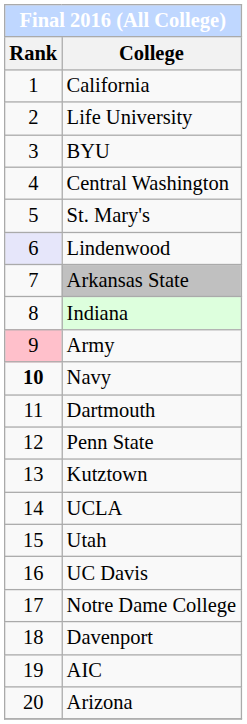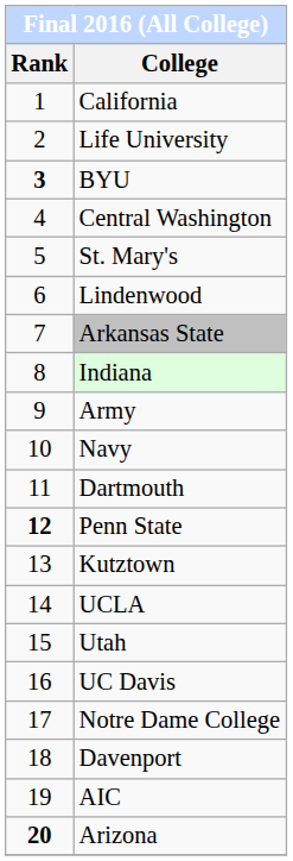BYU | Rank: normal -> bold
Lindenwood | Rank: lavender background -> no background
Army | Rank: pink background -> no background
Navy | Rank: bold -> normal
Penn State | Rank: normal -> bold
Arizona | Rank: normal -> bold
